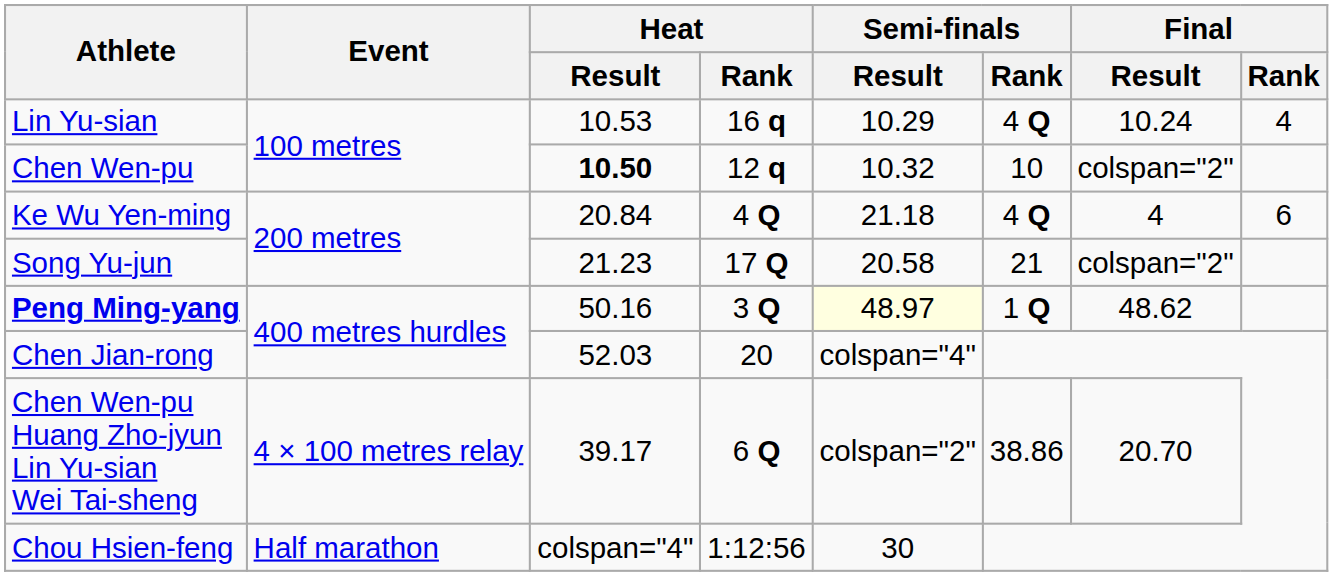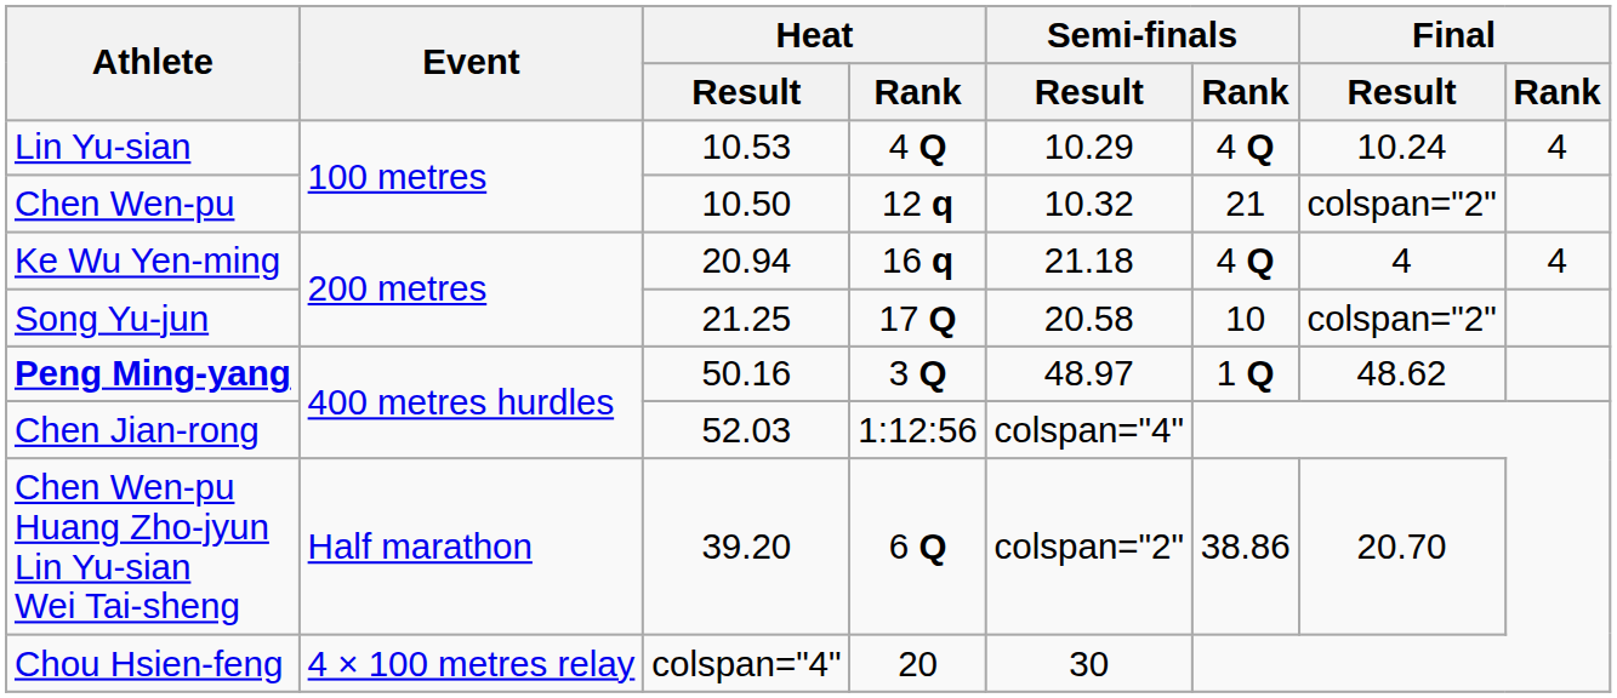Lin Yu-sian | Heat / Rank: 16 q -> 4 Q
Chen Wen-pu | Heat / Result: bold -> normal
Chen Wen-pu | Semi-finals / Rank: 10 -> 21
Ke Wu Yen-ming | Heat / Result: 20.84 -> 20.94
Ke Wu Yen-ming | Heat / Rank: 4 Q -> 16 q
Ke Wu Yen-ming | Final / Rank: 6 -> 4
Song Yu-jun | Heat / Result: 21.23 -> 21.25
Song Yu-jun | Semi-finals / Rank: 21 -> 10
Peng Ming-yang | Semi-finals / Result: lightyellow background -> no background
Chen Jian-rong | Heat / Rank: 20 -> 1:12:56
Chen Wen-pu Huang Zho-jyun Lin Yu-sian Wei Tai-sheng | Event: 4 × 100 metres relay -> Half marathon
Chen Wen-pu Huang Zho-jyun Lin Yu-sian Wei Tai-sheng | Heat / Result: 39.17 -> 39.20
Chou Hsien-feng | Event: Half marathon -> 4 × 100 metres relay
Chou Hsien-feng | Heat / Rank: 1:12:56 -> 20
